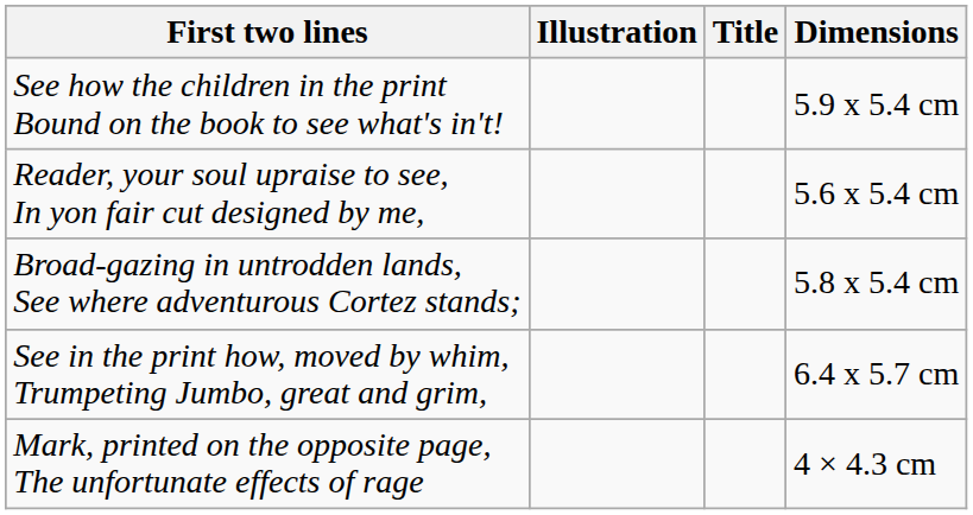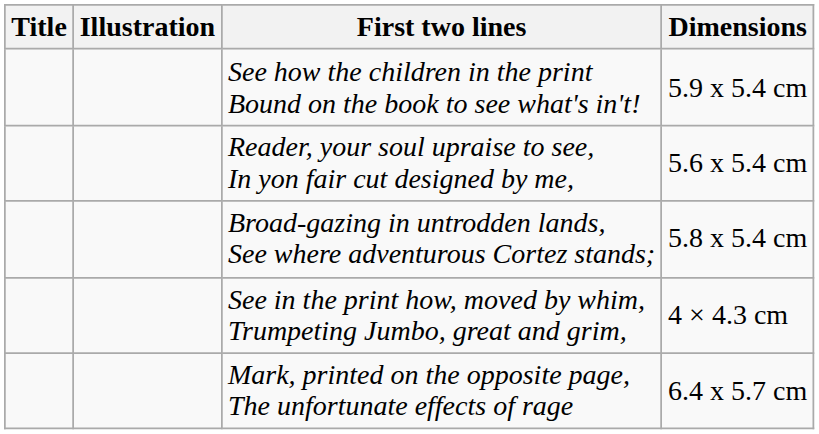columns swapped: Title <-> First two lines
row 5 | Dimensions: 6.4 x 5.7 cm -> 4 × 4.3 cm
row 6 | Dimensions: 4 × 4.3 cm -> 6.4 x 5.7 cm
